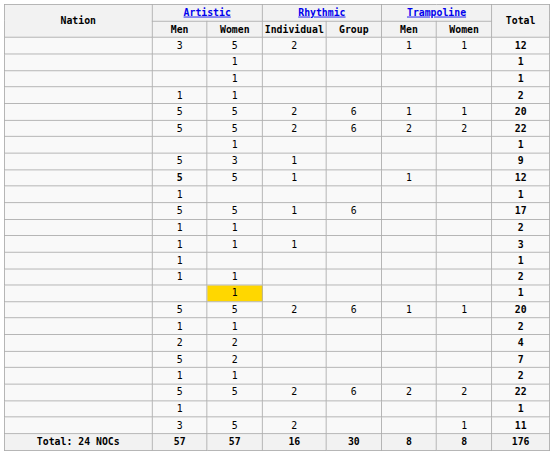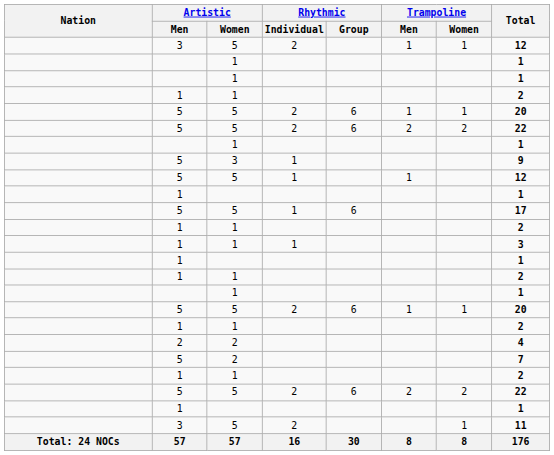row 11 | Artistic / Men: bold -> normal
row 18 | Artistic / Women: gold background -> no background
